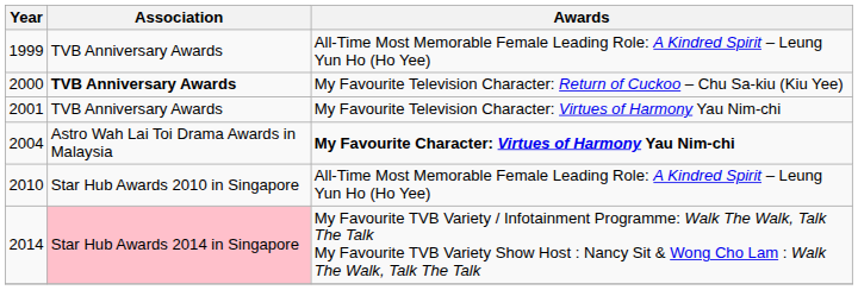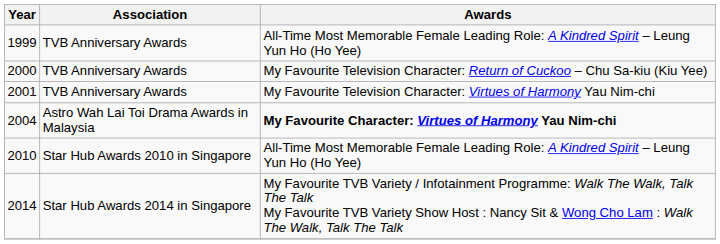2000 | Association: bold -> normal
2014 | Association: pink background -> no background
